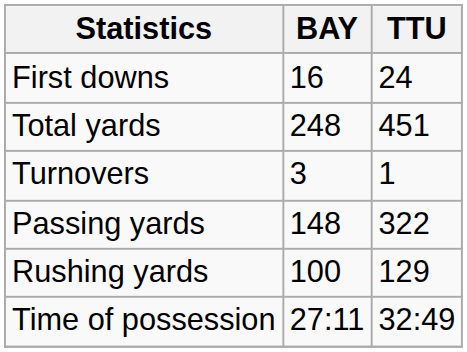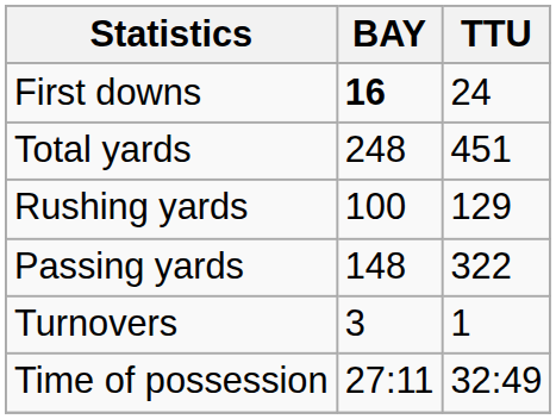First downs | BAY: normal -> bold
rows swapped: Rushing yards <-> Turnovers
